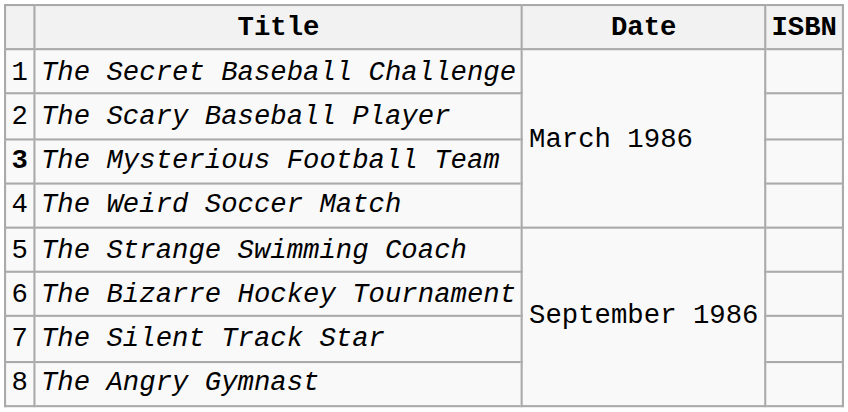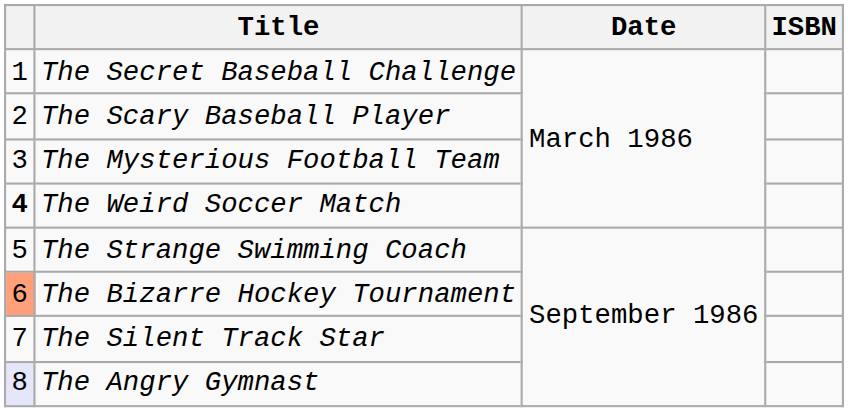The Mysterious Football Team | column 1: bold -> normal
The Weird Soccer Match | column 1: normal -> bold
The Bizarre Hockey Tournament | column 1: no background -> lightsalmon background
The Angry Gymnast | column 1: no background -> lavender background
